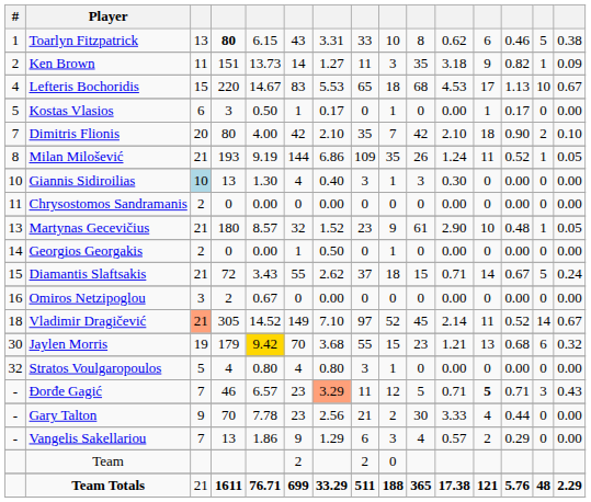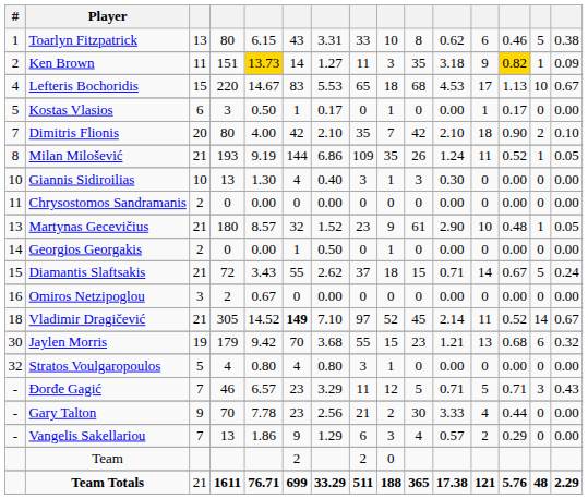Toarlyn Fitzpatrick | column 4: bold -> normal
Ken Brown | column 5: no background -> gold background
Ken Brown | column 13: no background -> gold background
Giannis Sidiroilias | column 3: lightblue background -> no background
Vladimir Dragičević | column 3: lightsalmon background -> no background
Vladimir Dragičević | column 6: normal -> bold
Jaylen Morris | column 5: gold background -> no background
Đorđe Gagić | column 7: lightsalmon background -> no background
Đorđe Gagić | column 12: bold -> normal
